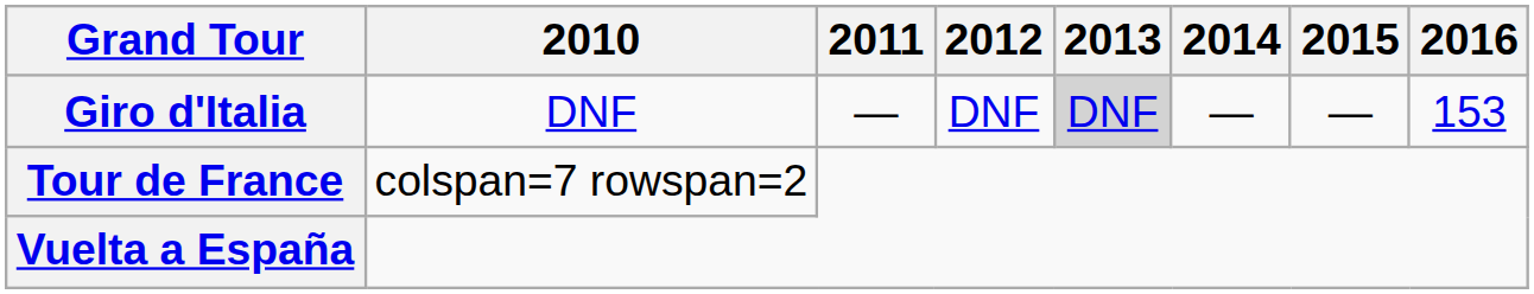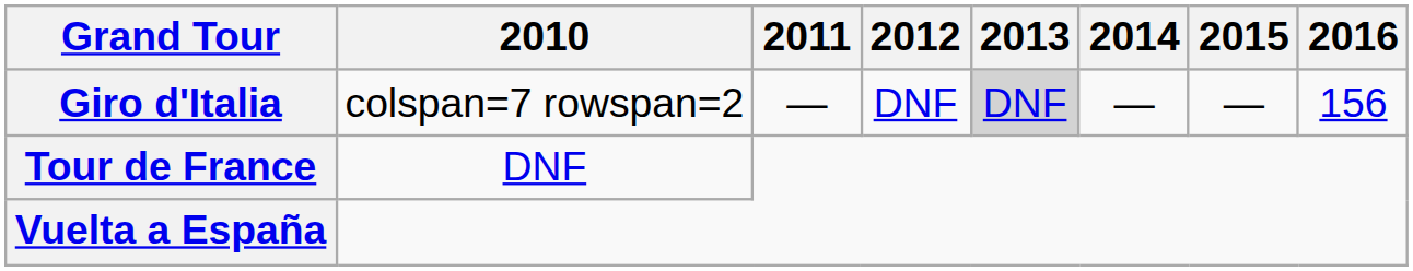Giro d'Italia | 2010: DNF -> colspan=7 rowspan=2
Giro d'Italia | 2016: 153 -> 156
Tour de France | 2010: colspan=7 rowspan=2 -> DNF
